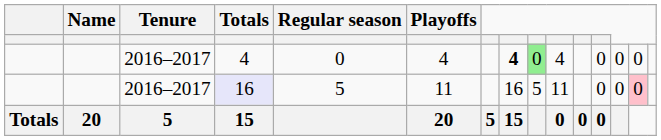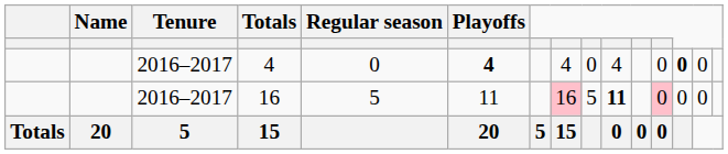row 3 | Playoffs: normal -> bold
row 3 | column 8: bold -> normal
row 3 | column 9: lightgreen background -> no background
row 3 | column 13: normal -> bold
row 4 | Totals: lavender background -> no background
row 4 | column 8: no background -> pink background
row 4 | column 10: normal -> bold
row 4 | column 12: no background -> pink background
row 4 | column 14: pink background -> no background
